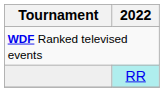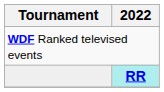row 3 | 2022: normal -> bold
